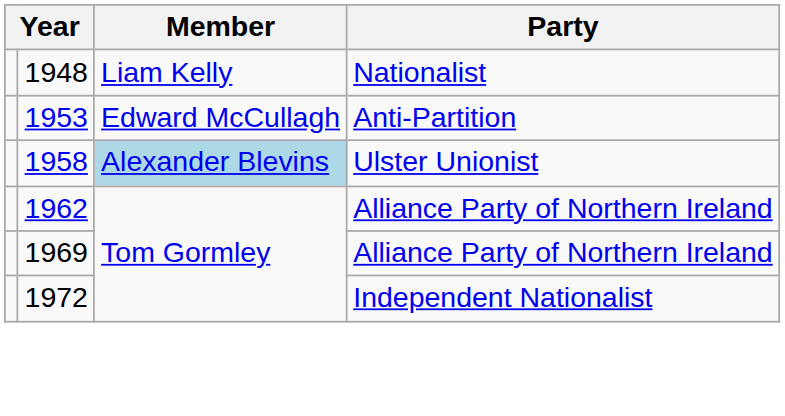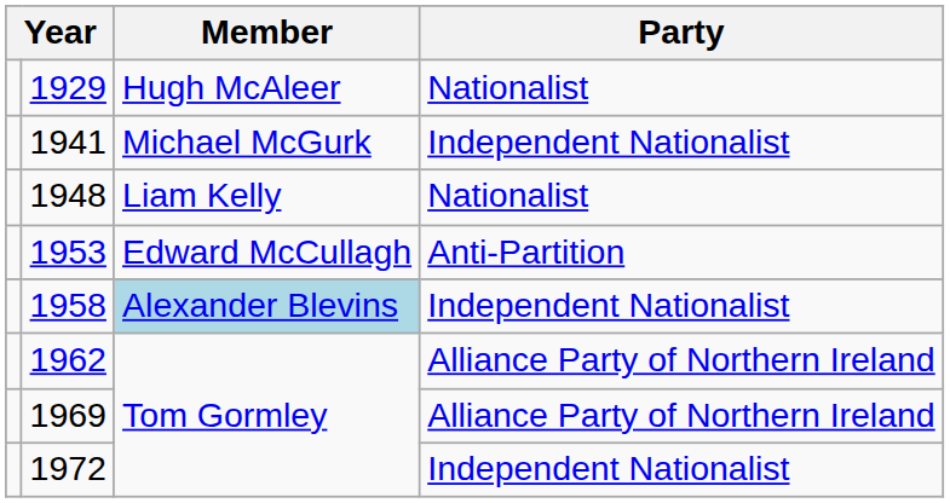+ row: 1929 | Hugh McAleer | Nationalist
+ row: 1941 | Michael McGurk | Independent Nationalist
1958 | Party: Ulster Unionist -> Independent Nationalist
